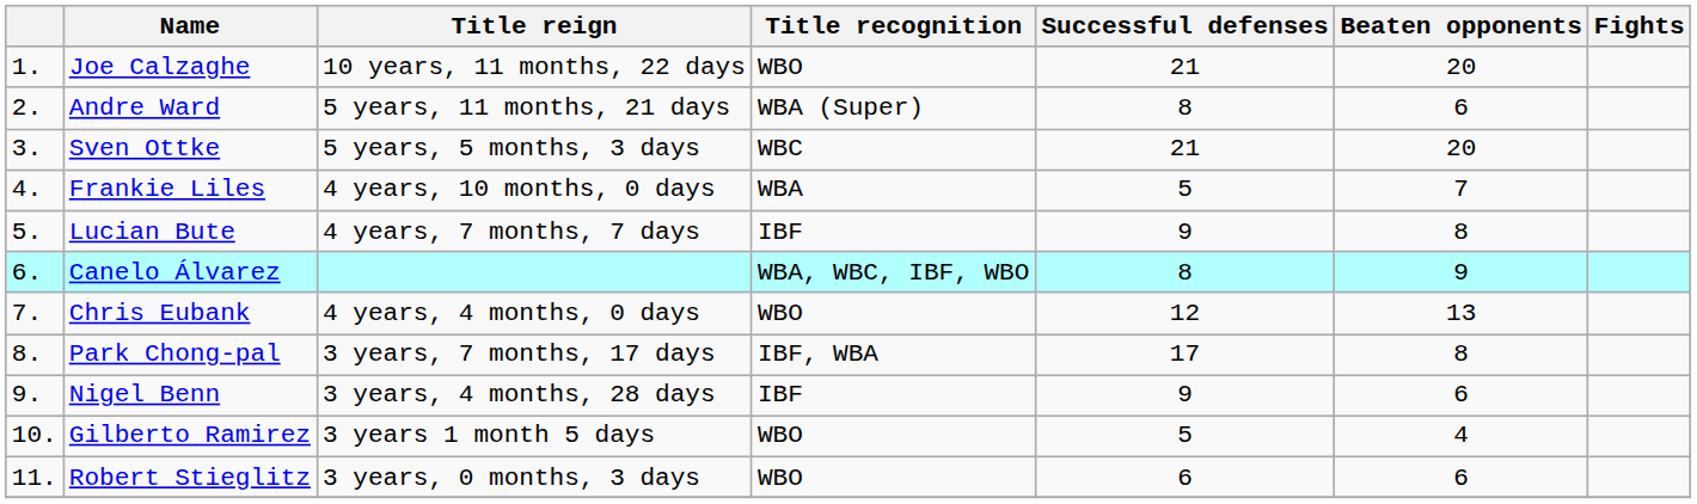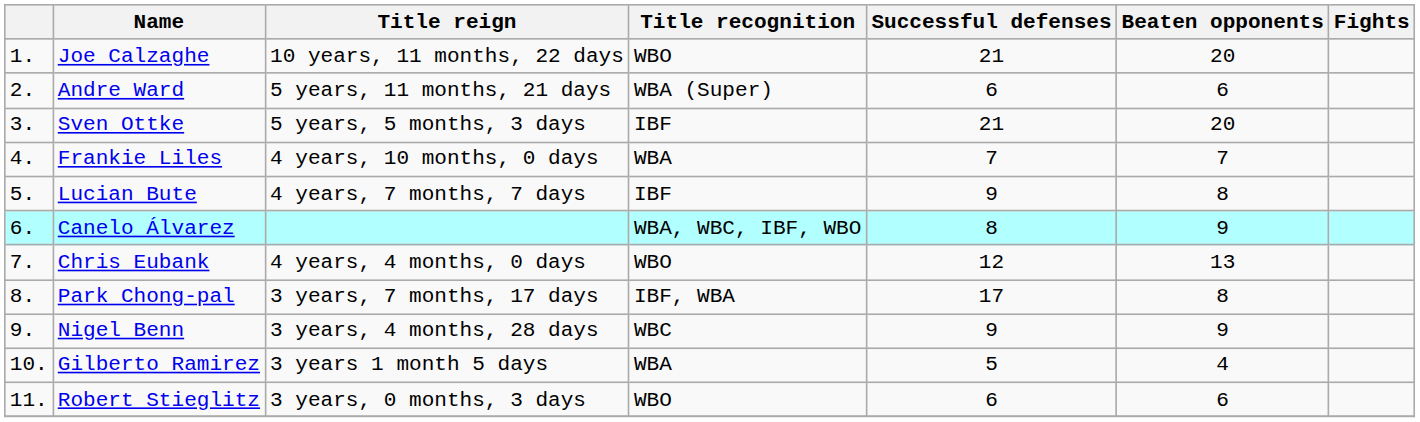Andre Ward | Successful defenses: 8 -> 6
Sven Ottke | Title recognition: WBC -> IBF
Frankie Liles | Successful defenses: 5 -> 7
Nigel Benn | Title recognition: IBF -> WBC
Nigel Benn | Beaten opponents: 6 -> 9
Gilberto Ramirez | Title recognition: WBO -> WBA
